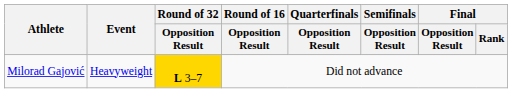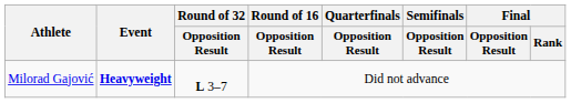Milorad Gajović | Event: normal -> bold
Milorad Gajović | Round of 32 / Opposition Result: gold background -> no background
